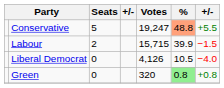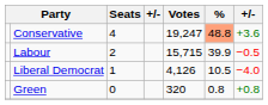Conservative | Seats: 5 -> 4
Conservative | column 7: +5.5 -> +3.6
Labour | column 7: −1.5 -> −0.5
Liberal Democrat | Seats: 0 -> 1
Green | %: lightgreen background -> no background
